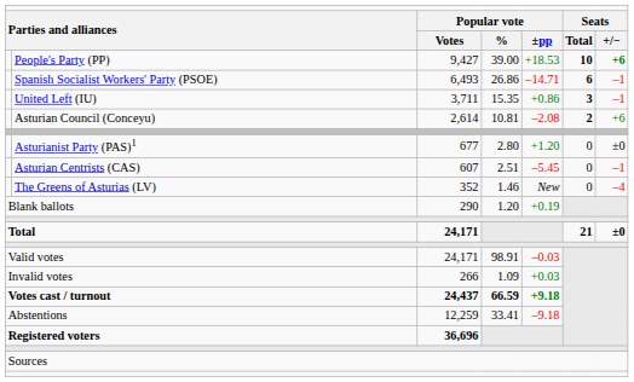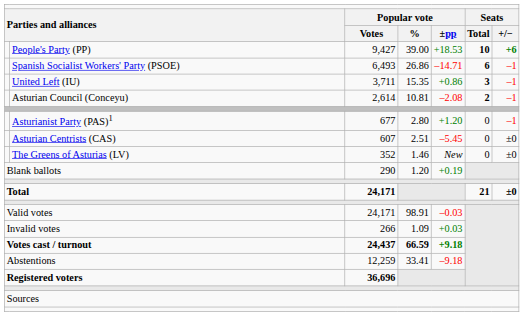Asturian Council (Conceyu) | column 7: +6 -> –1
Asturianist Party (PAS)1 | column 7: ±0 -> –1
Asturian Centrists (CAS) | column 7: –1 -> ±0
The Greens of Asturias (LV) | column 7: –4 -> ±0
